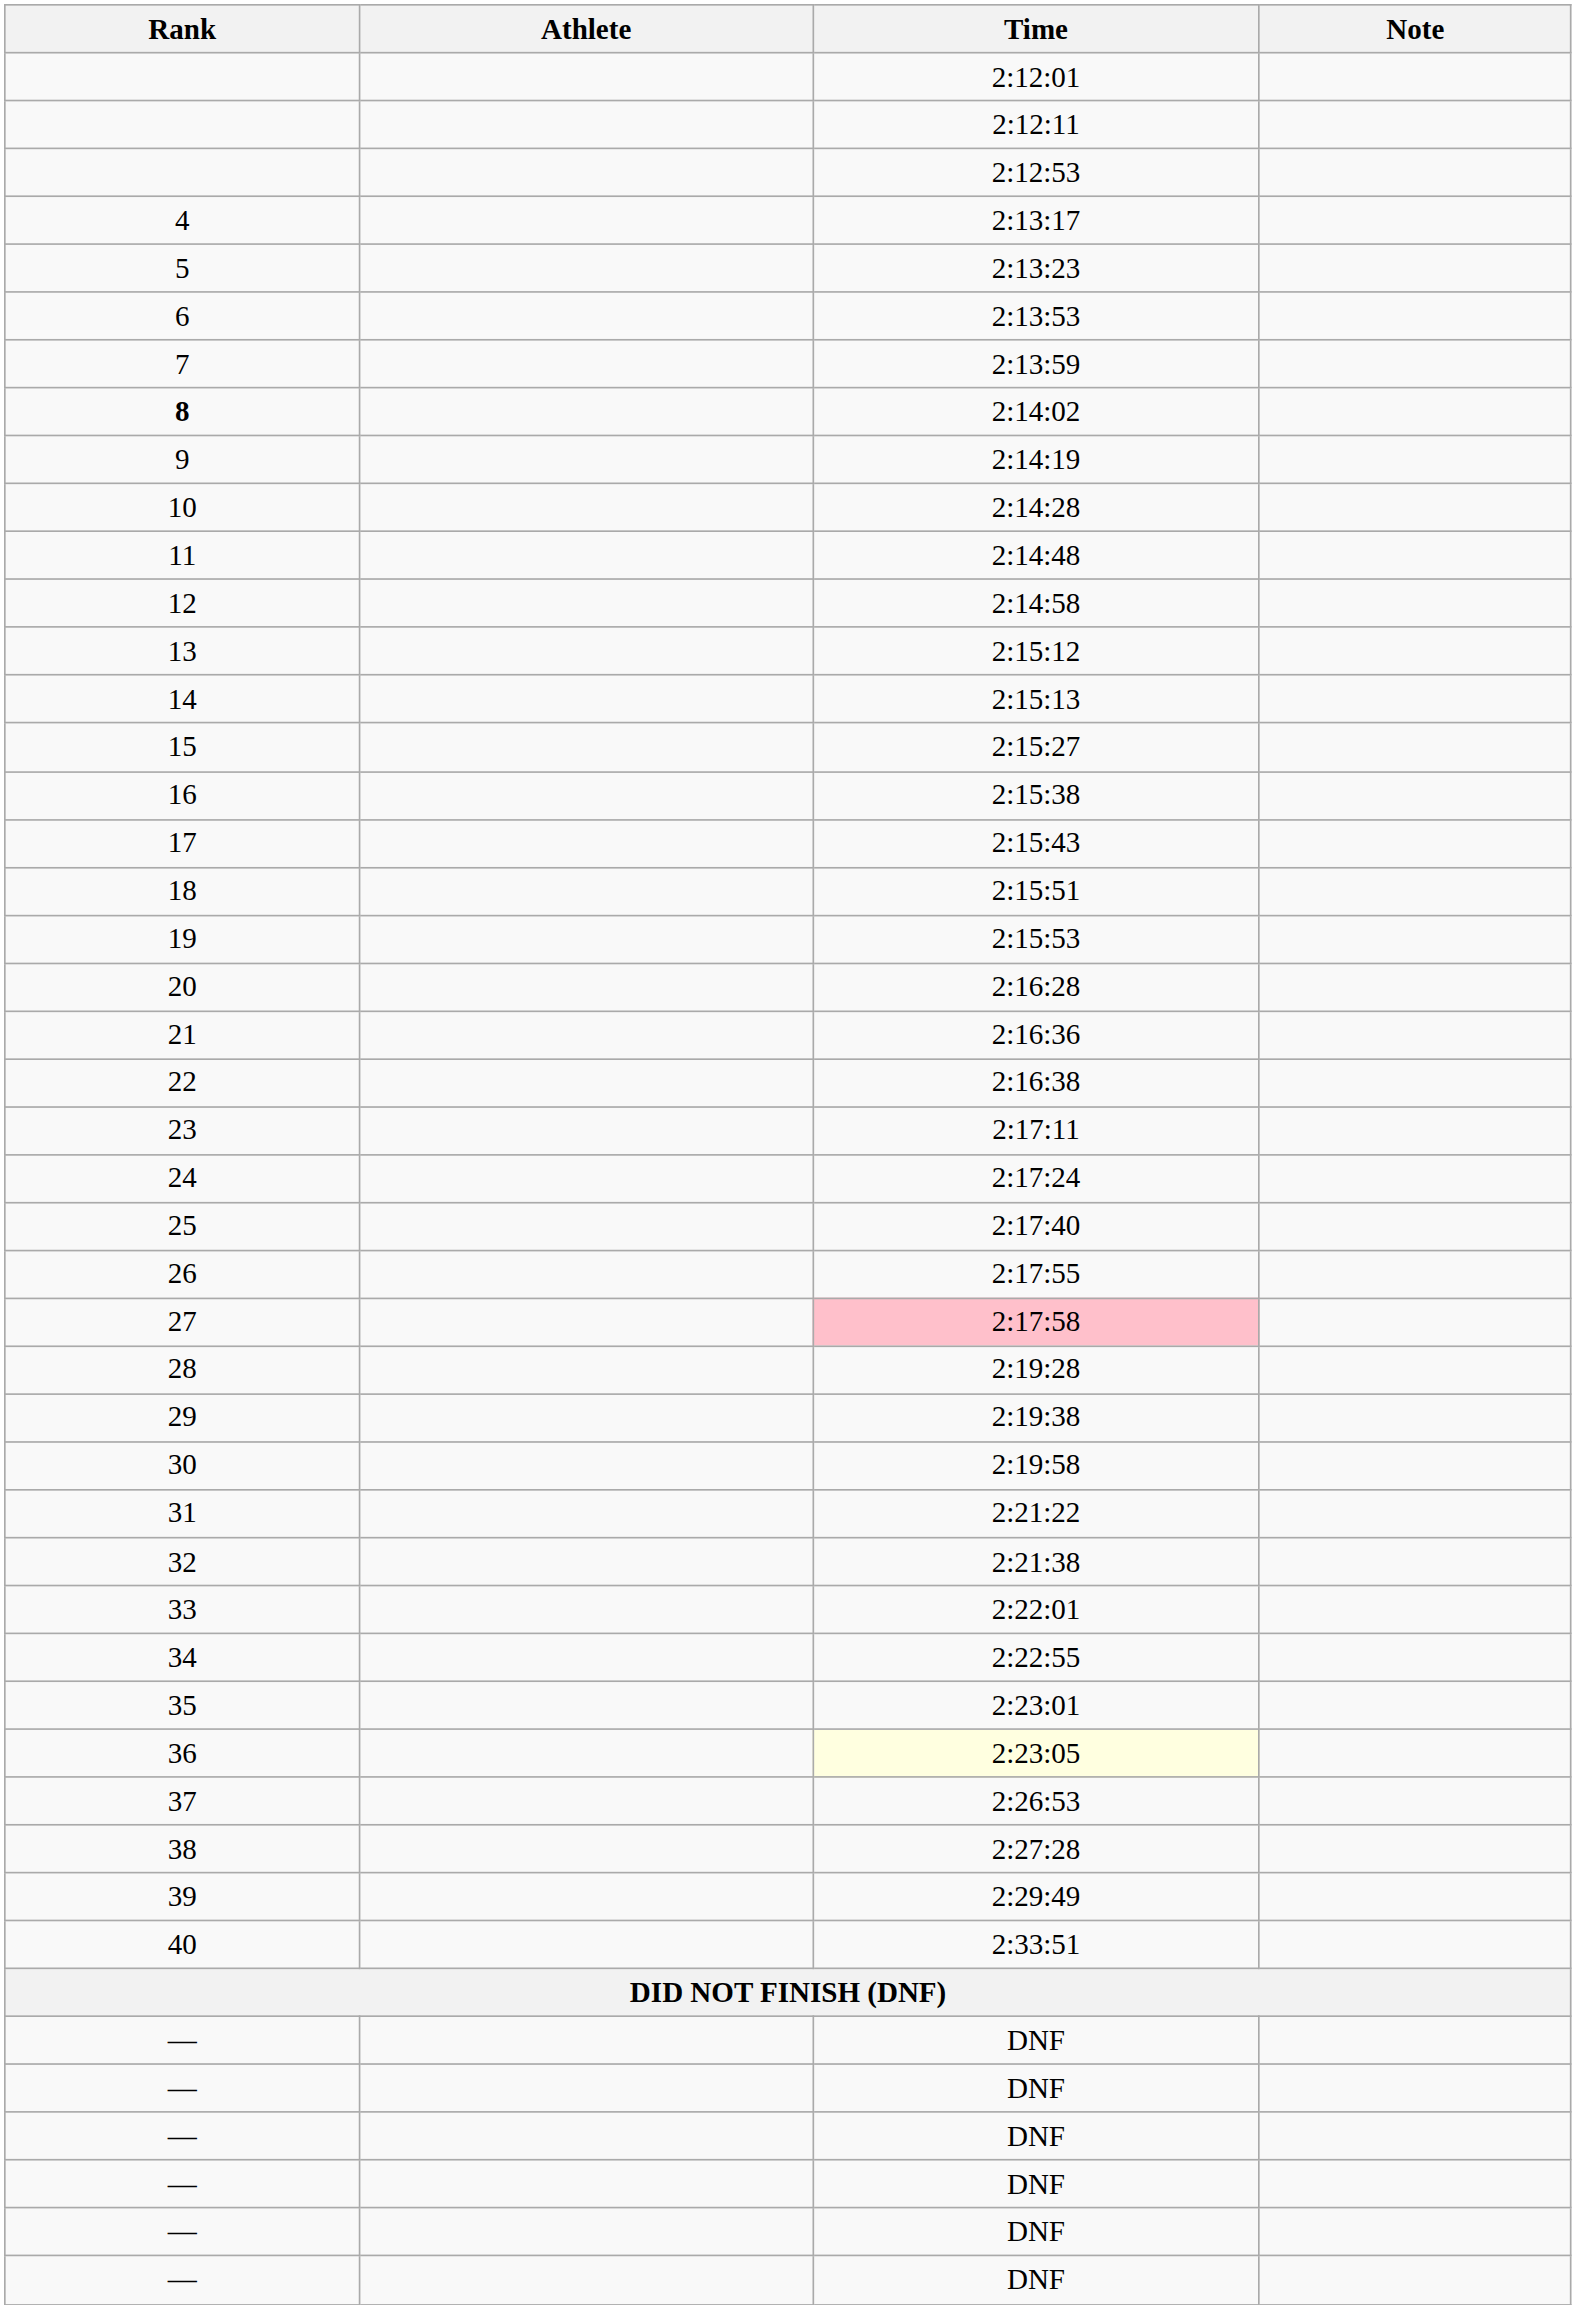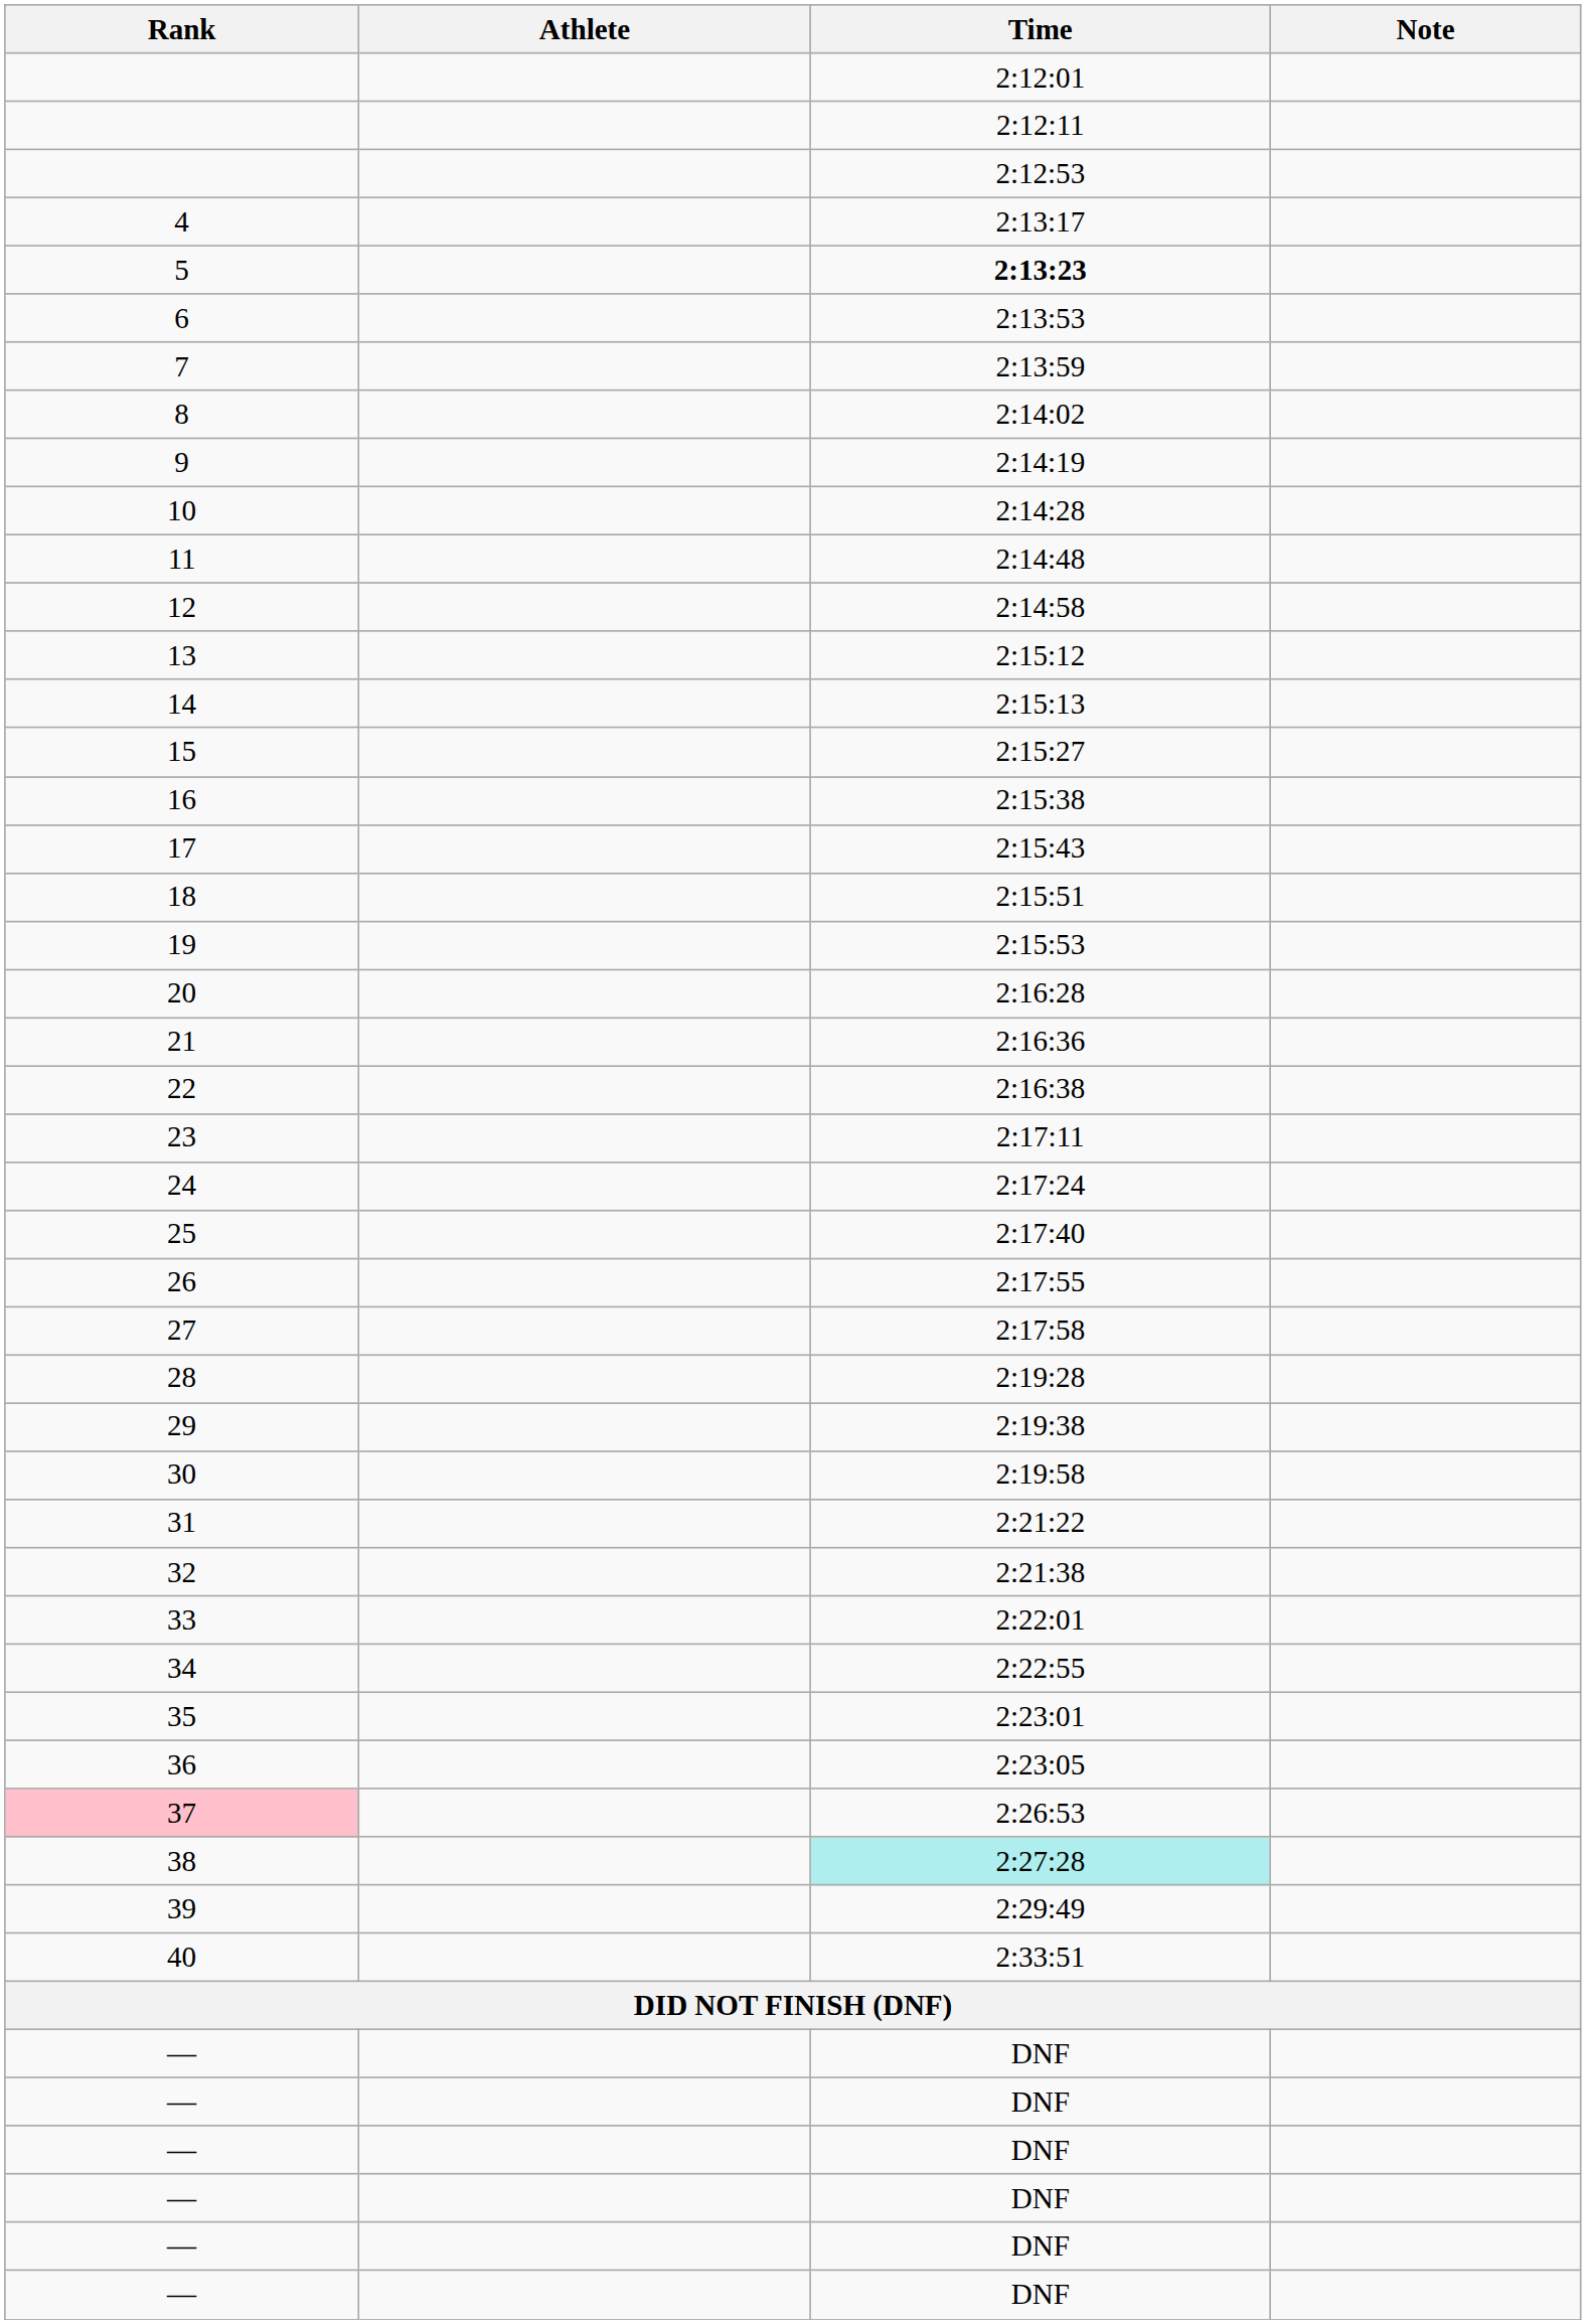2:13:23 | Time: normal -> bold
2:14:02 | Rank: bold -> normal
2:17:58 | Time: pink background -> no background
2:23:05 | Time: lightyellow background -> no background
2:26:53 | Rank: no background -> pink background
2:27:28 | Time: no background -> paleturquoise background
